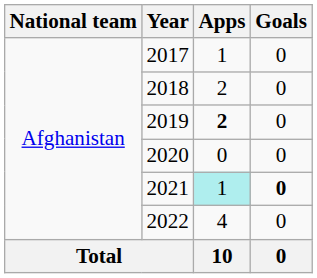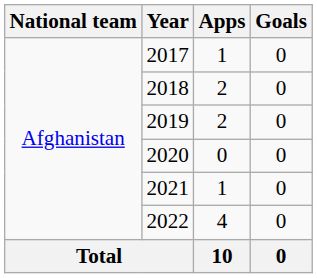2019 | Apps: bold -> normal
2021 | Apps: paleturquoise background -> no background
2021 | Goals: bold -> normal
